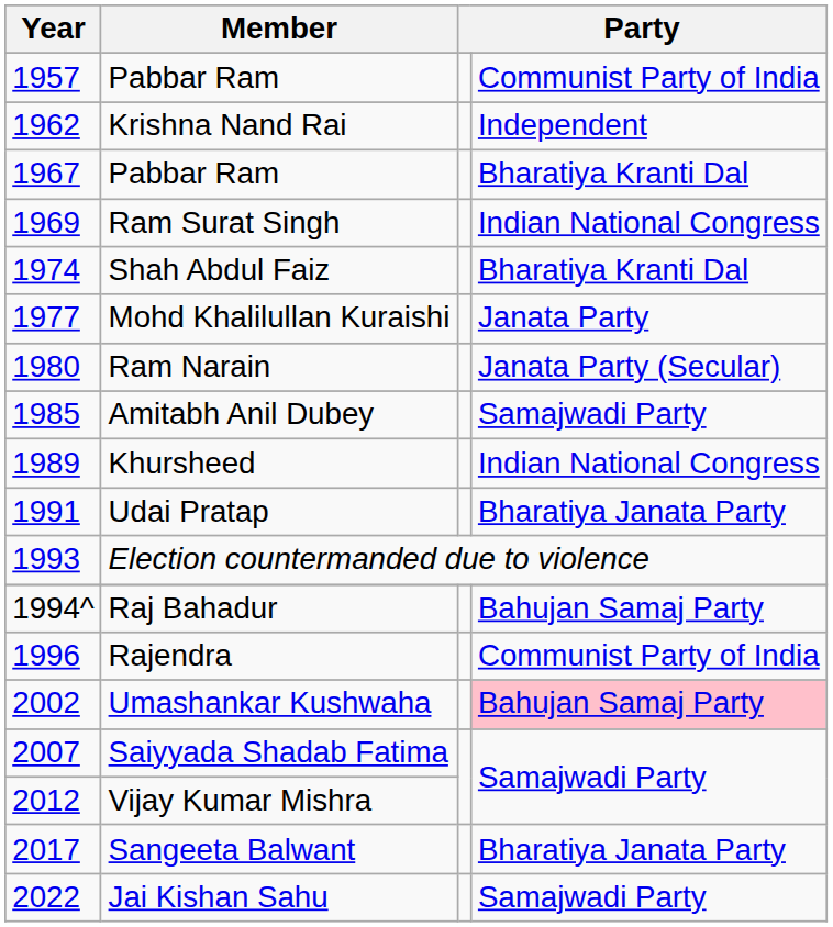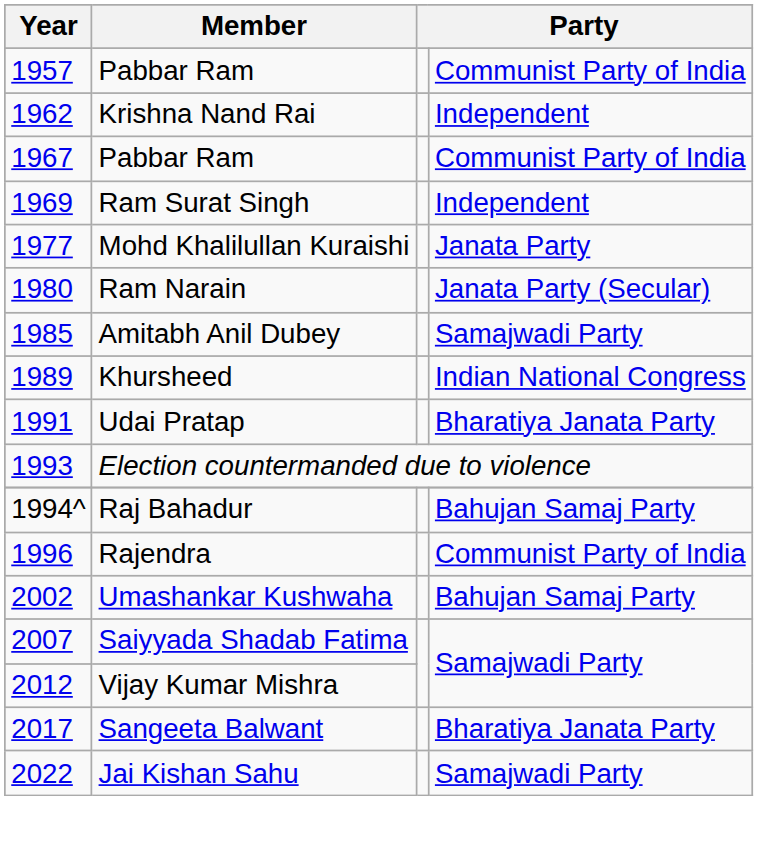1967 / Pabbar Ram | column 4: Bharatiya Kranti Dal -> Communist Party of India
Ram Surat Singh | column 4: Indian National Congress -> Independent
- row: 1974 | Shah Abdul Faiz | Bharatiya Kranti Dal
Umashankar Kushwaha | column 4: pink background -> no background
